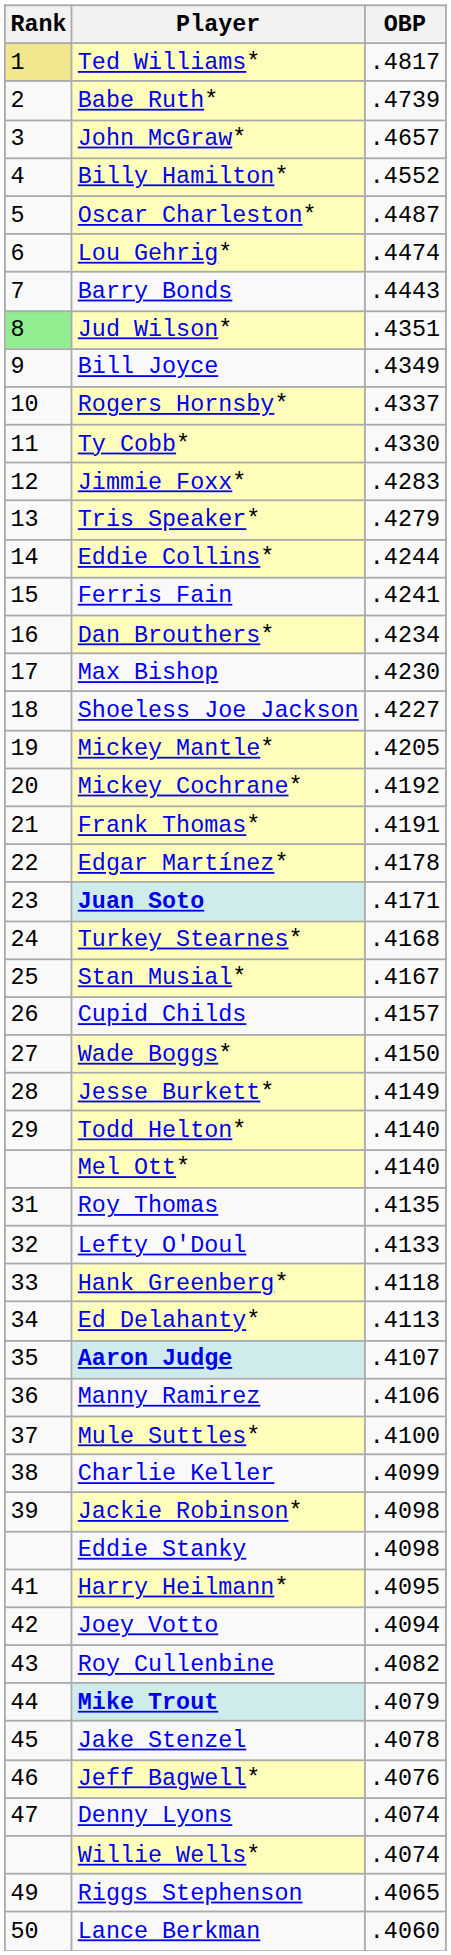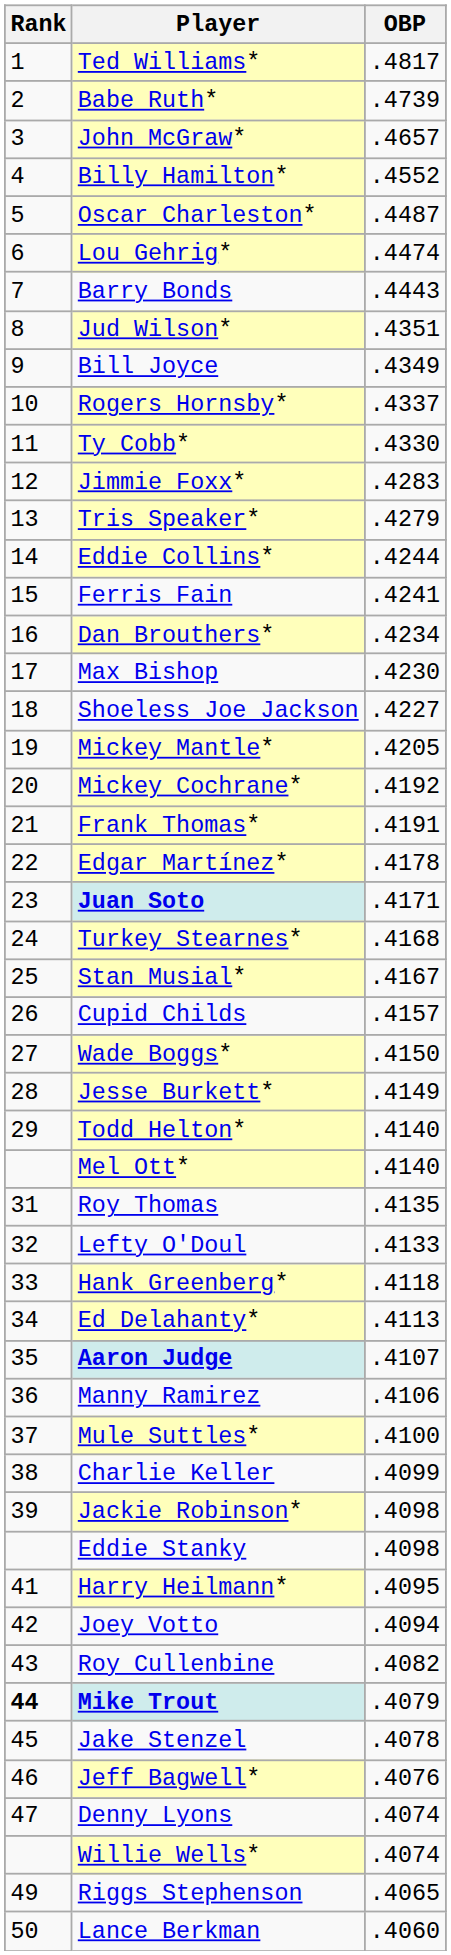Ted Williams* | Rank: khaki background -> no background
Jud Wilson* | Rank: lightgreen background -> no background
Mike Trout | Rank: normal -> bold
